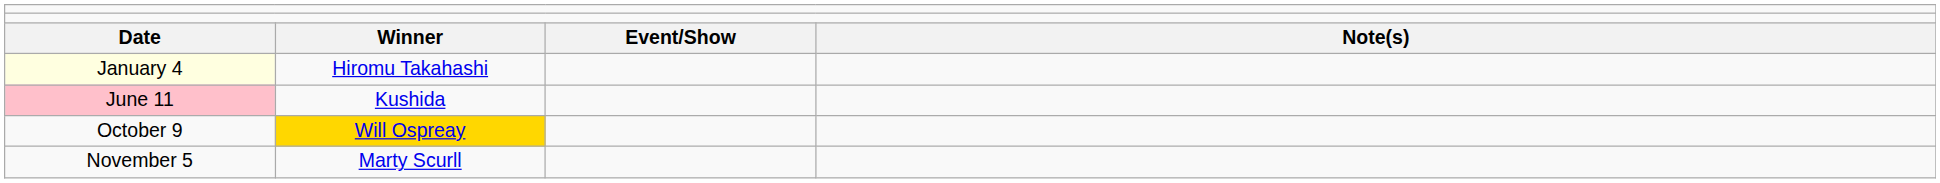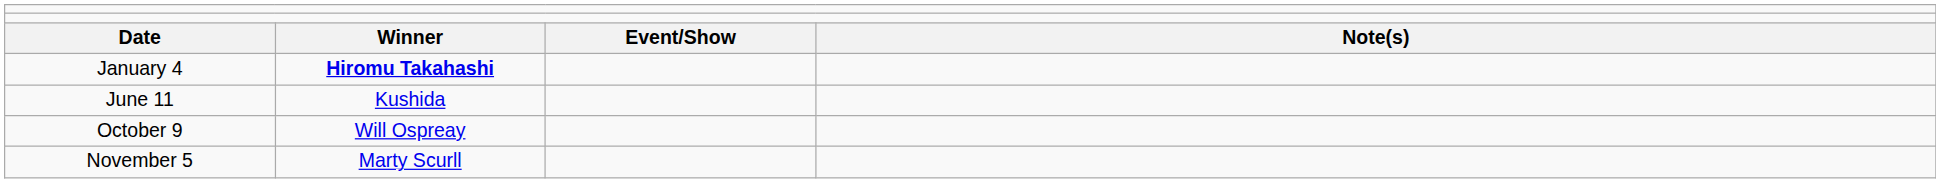January 4 | column 1: lightyellow background -> no background
January 4 | column 2: normal -> bold
June 11 | column 1: pink background -> no background
October 9 | column 2: gold background -> no background
